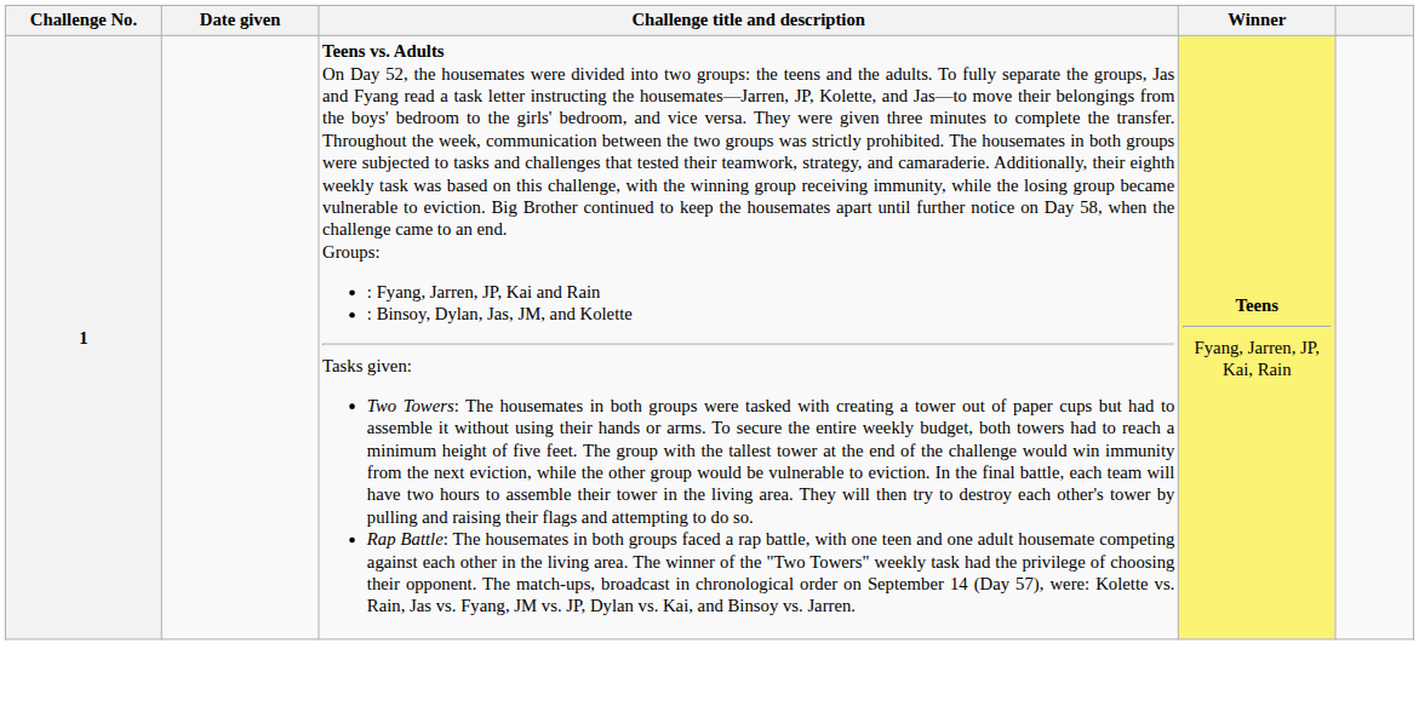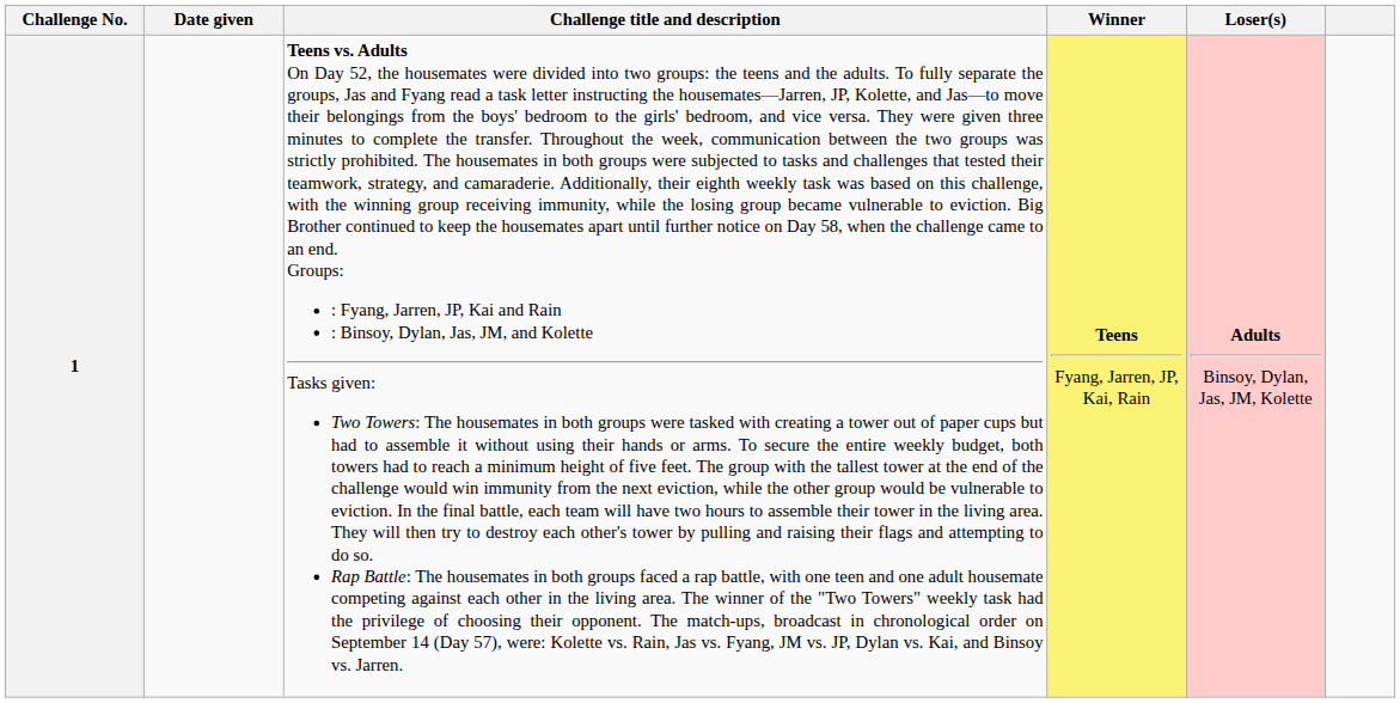+ column: Loser(s) | Adults Binsoy, Dylan, Jas, JM, Kolette
